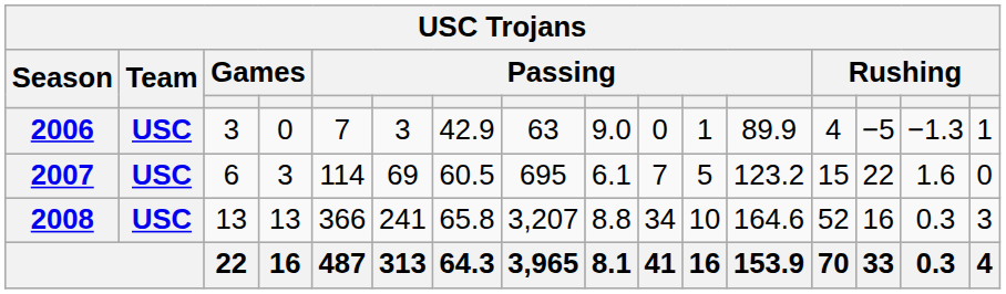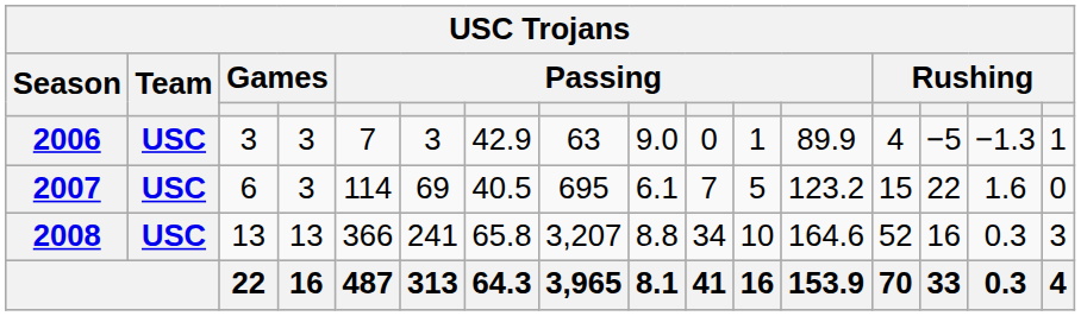2006 | column 4: 0 -> 3
2007 | column 7: 60.5 -> 40.5
